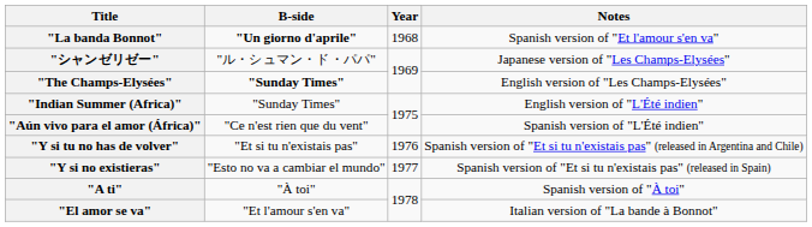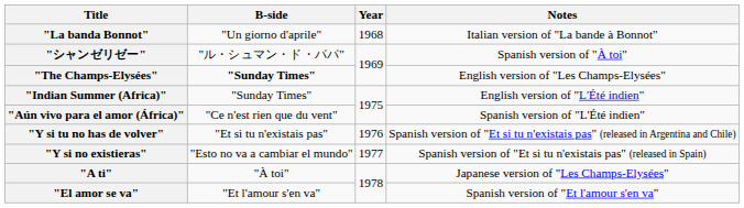"La banda Bonnot" | B-side: bold -> normal
"La banda Bonnot" | Notes: Spanish version of "Et l'amour s'en va" -> Italian version of "La bande à Bonnot"
"シャンゼリゼー" | Notes: Japanese version of "Les Champs-Elysées" -> Spanish version of "À toi"
"A ti" | Notes: Spanish version of "À toi" -> Japanese version of "Les Champs-Elysées"
"El amor se va" | Notes: Italian version of "La bande à Bonnot" -> Spanish version of "Et l'amour s'en va"
